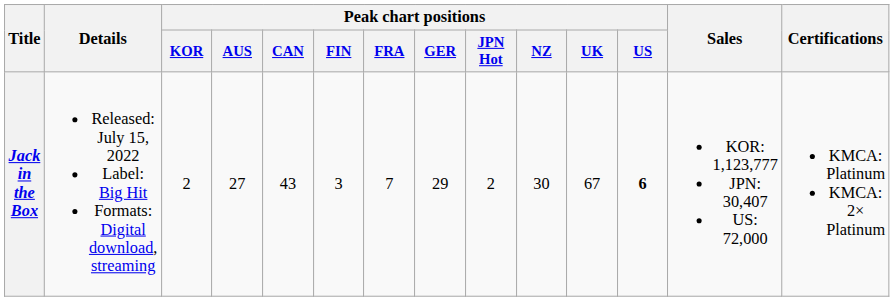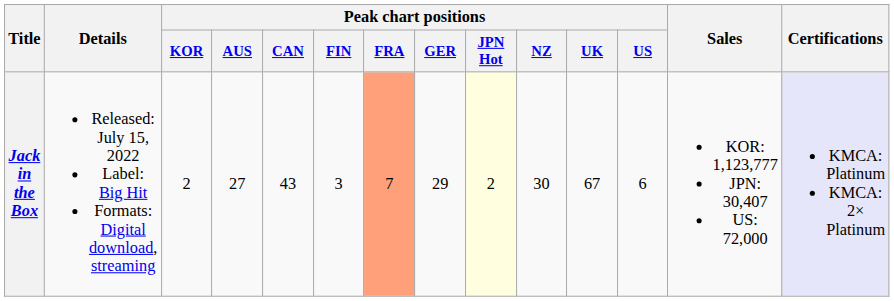Jack in the Box | Peak chart positions / FRA: no background -> lightsalmon background
Jack in the Box | Peak chart positions / JPN Hot: no background -> lightyellow background
Jack in the Box | Peak chart positions / US: bold -> normal
Jack in the Box | Certifications: no background -> lavender background
